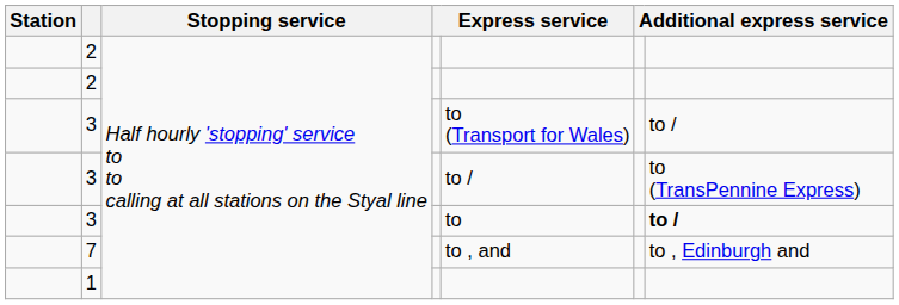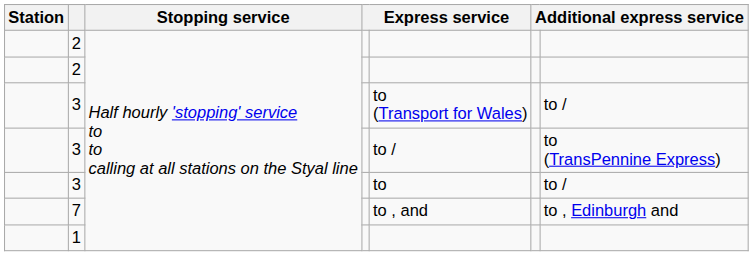row 6 | column 7: bold -> normal
